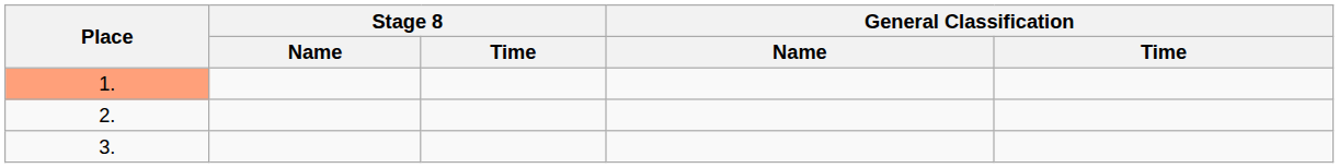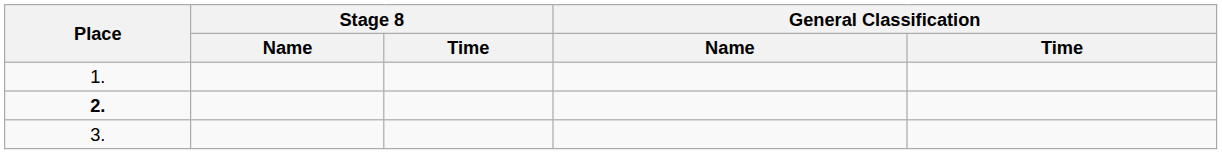1. | Place: lightsalmon background -> no background
2. | Place: normal -> bold
